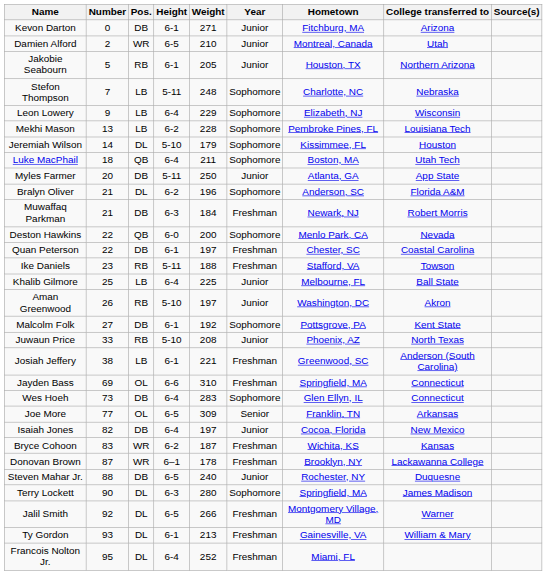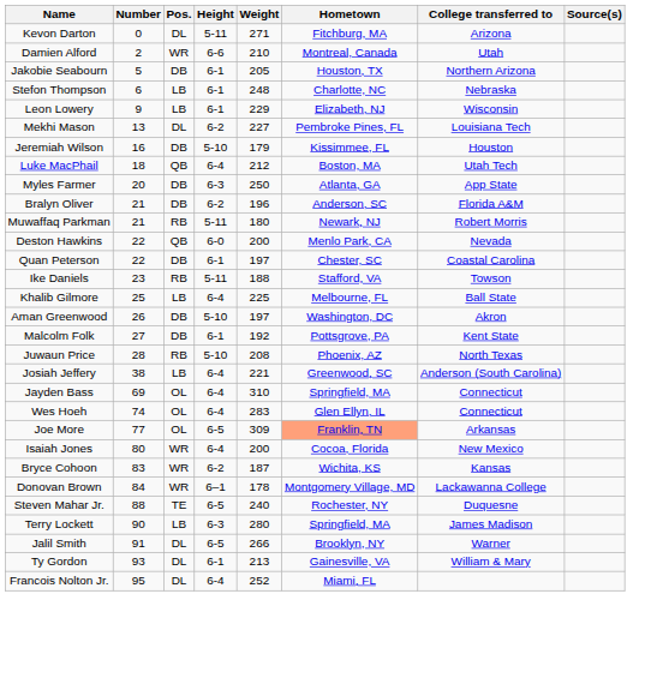- column: Year | Junior | Junior | Junior | Sophomore | Sophomore | Sophomore | Sophomore | Sophomore | Junior | Sophomore | Freshman | Sophomore | Freshman | Freshman | Junior | Junior | Sophomore | Junior | Freshman | Freshman | Sophomore | Senior | Junior | Freshman | Freshman | Junior | Sophomore | Freshman | Freshman | Freshman
Kevon Darton | Pos.: DB -> DL
Kevon Darton | Height: 6-1 -> 5-11
Damien Alford | Height: 6-5 -> 6-6
Jakobie Seabourn | Pos.: RB -> DB
Stefon Thompson | Number: 7 -> 6
Stefon Thompson | Height: 5-11 -> 6-1
Leon Lowery | Height: 6-4 -> 6-1
Mekhi Mason | Pos.: LB -> DL
Mekhi Mason | Weight: 228 -> 227
Jeremiah Wilson | Number: 14 -> 16
Jeremiah Wilson | Pos.: DL -> DB
Luke MacPhail | Weight: 211 -> 212
Myles Farmer | Height: 5-11 -> 6-3
Bralyn Oliver | Pos.: DL -> DB
Muwaffaq Parkman | Pos.: DB -> RB
Muwaffaq Parkman | Height: 6-3 -> 5-11
Muwaffaq Parkman | Weight: 184 -> 180
Aman Greenwood | Pos.: RB -> DB
Juwaun Price | Number: 33 -> 28
Josiah Jeffery | Height: 6-1 -> 6-4
Jayden Bass | Height: 6-6 -> 6-4
Wes Hoeh | Number: 73 -> 74
Wes Hoeh | Pos.: DB -> OL
Joe More | Hometown: no background -> lightsalmon background
Isaiah Jones | Number: 82 -> 80
Isaiah Jones | Pos.: DB -> WR
Isaiah Jones | Weight: 197 -> 200
Donovan Brown | Number: 87 -> 84
Donovan Brown | Hometown: Brooklyn, NY -> Montgomery Village, MD
Steven Mahar Jr. | Pos.: DB -> TE
Terry Lockett | Pos.: DL -> LB
Jalil Smith | Number: 92 -> 91
Jalil Smith | Hometown: Montgomery Village, MD -> Brooklyn, NY
